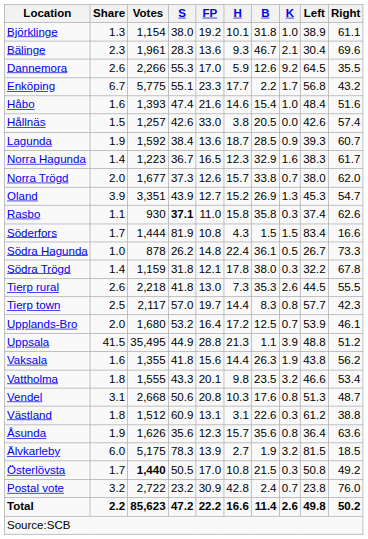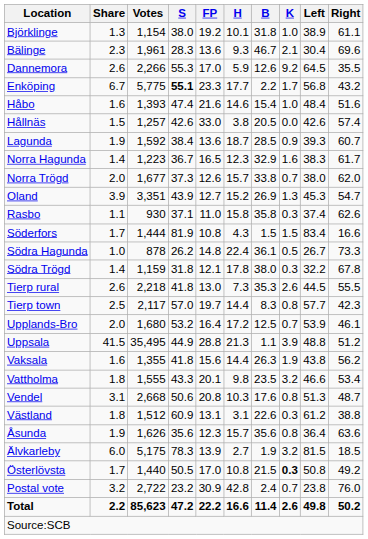Enköping | S: normal -> bold
Rasbo | S: bold -> normal
Österlövsta | Votes: bold -> normal
Österlövsta | K: normal -> bold
